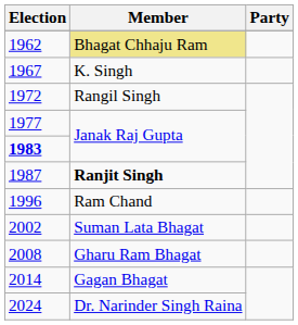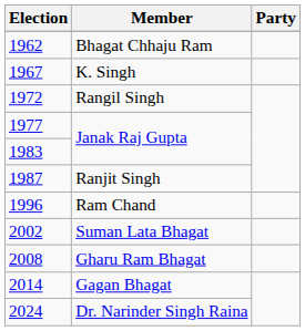Bhagat Chhaju Ram | Member: khaki background -> no background
1983 / Janak Raj Gupta | Election: bold -> normal
Ranjit Singh | Member: bold -> normal
